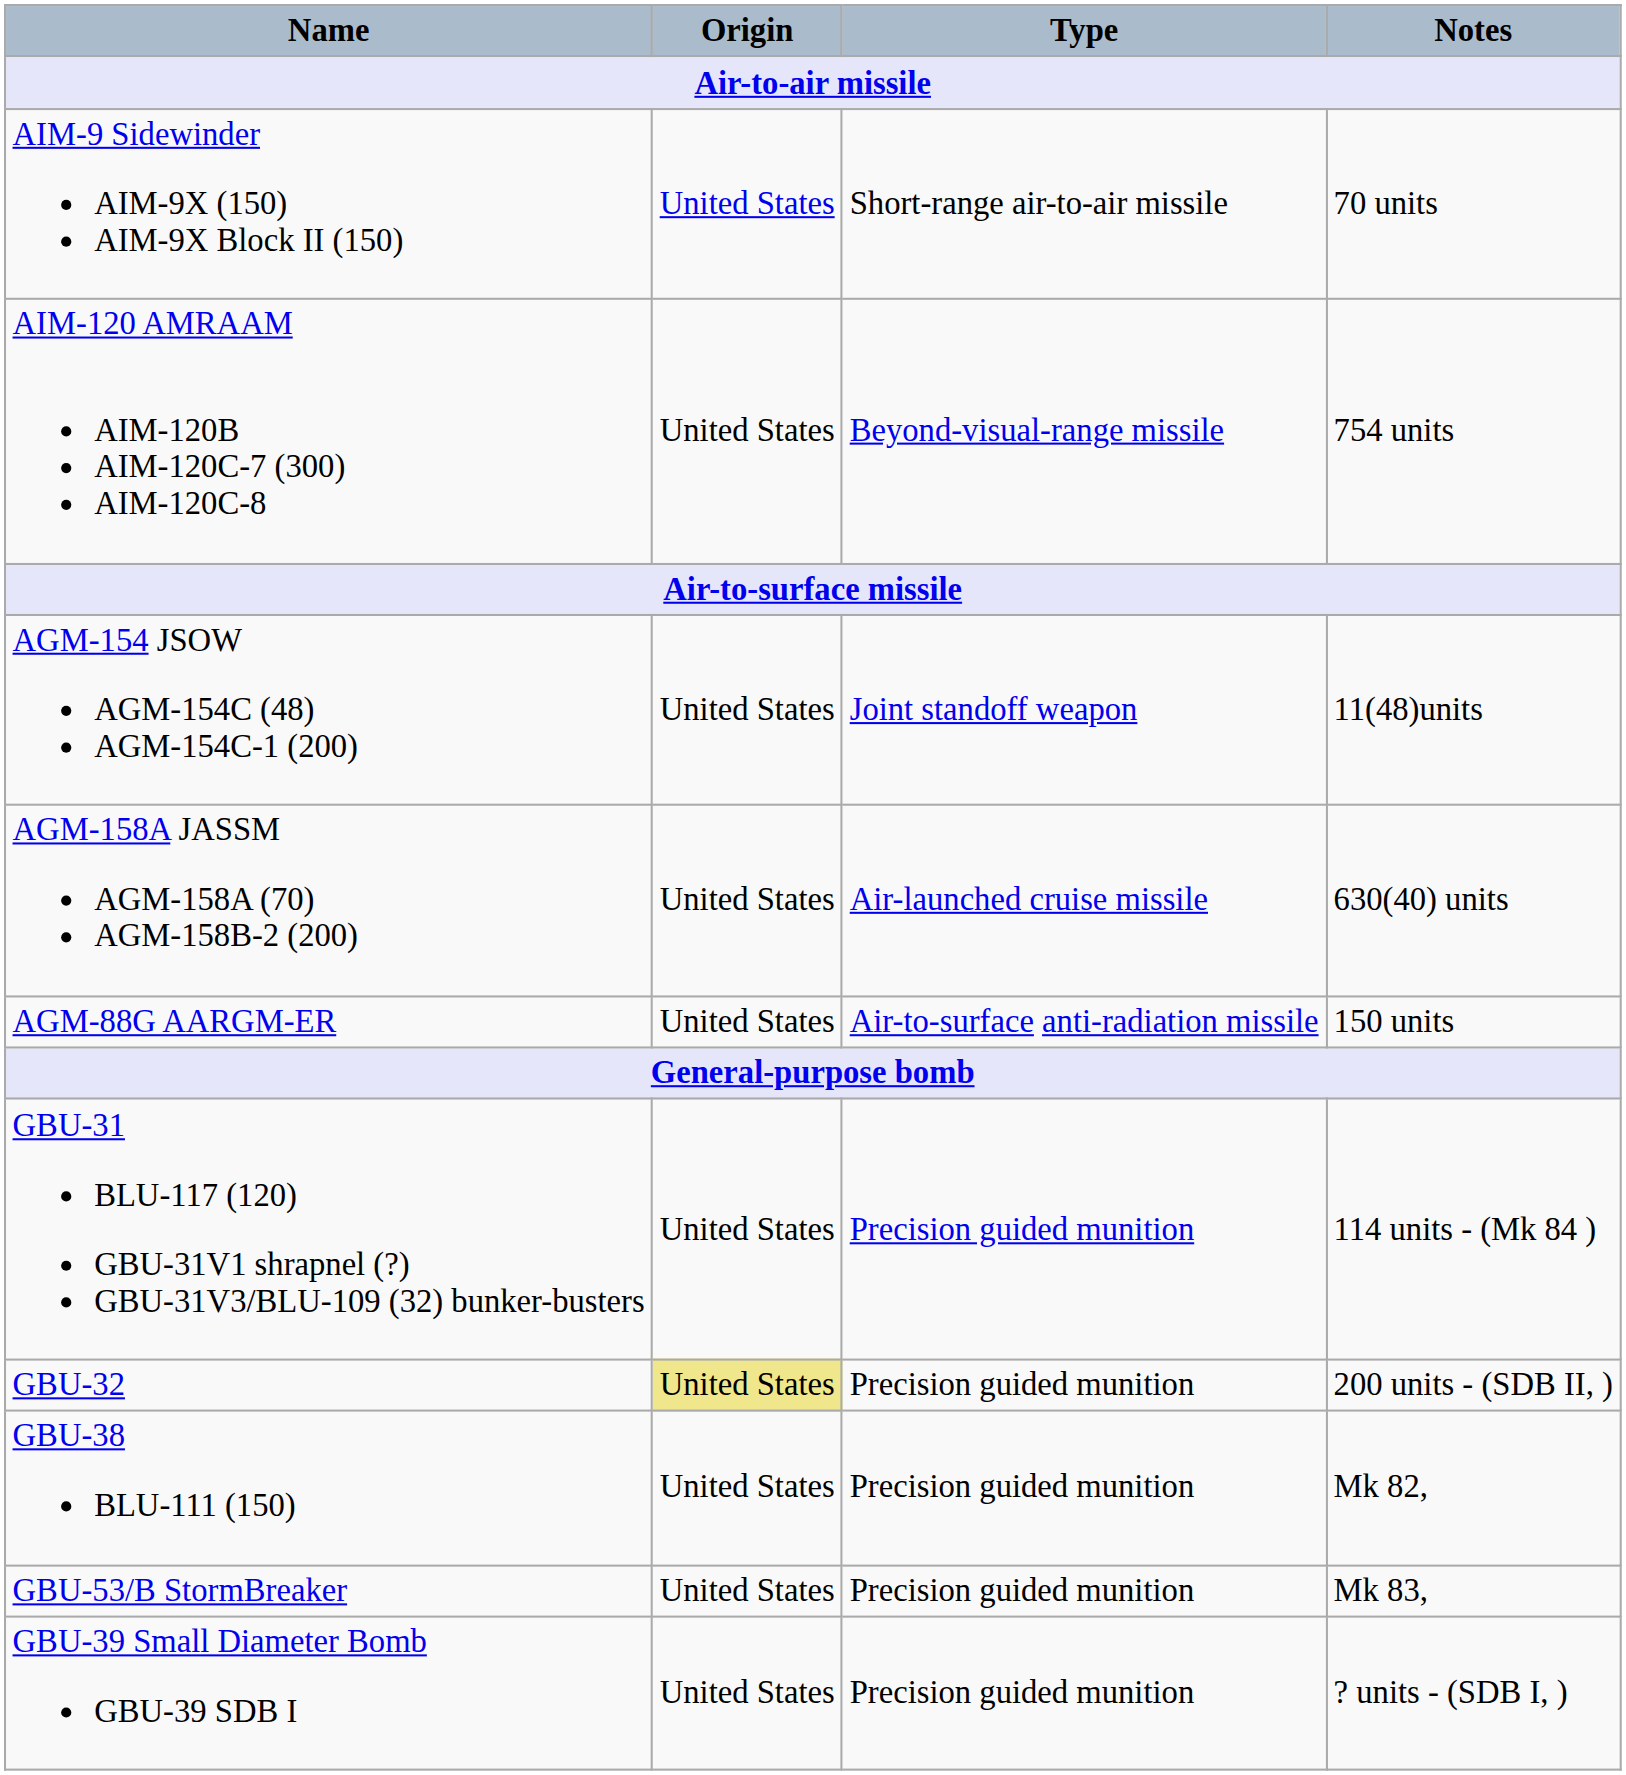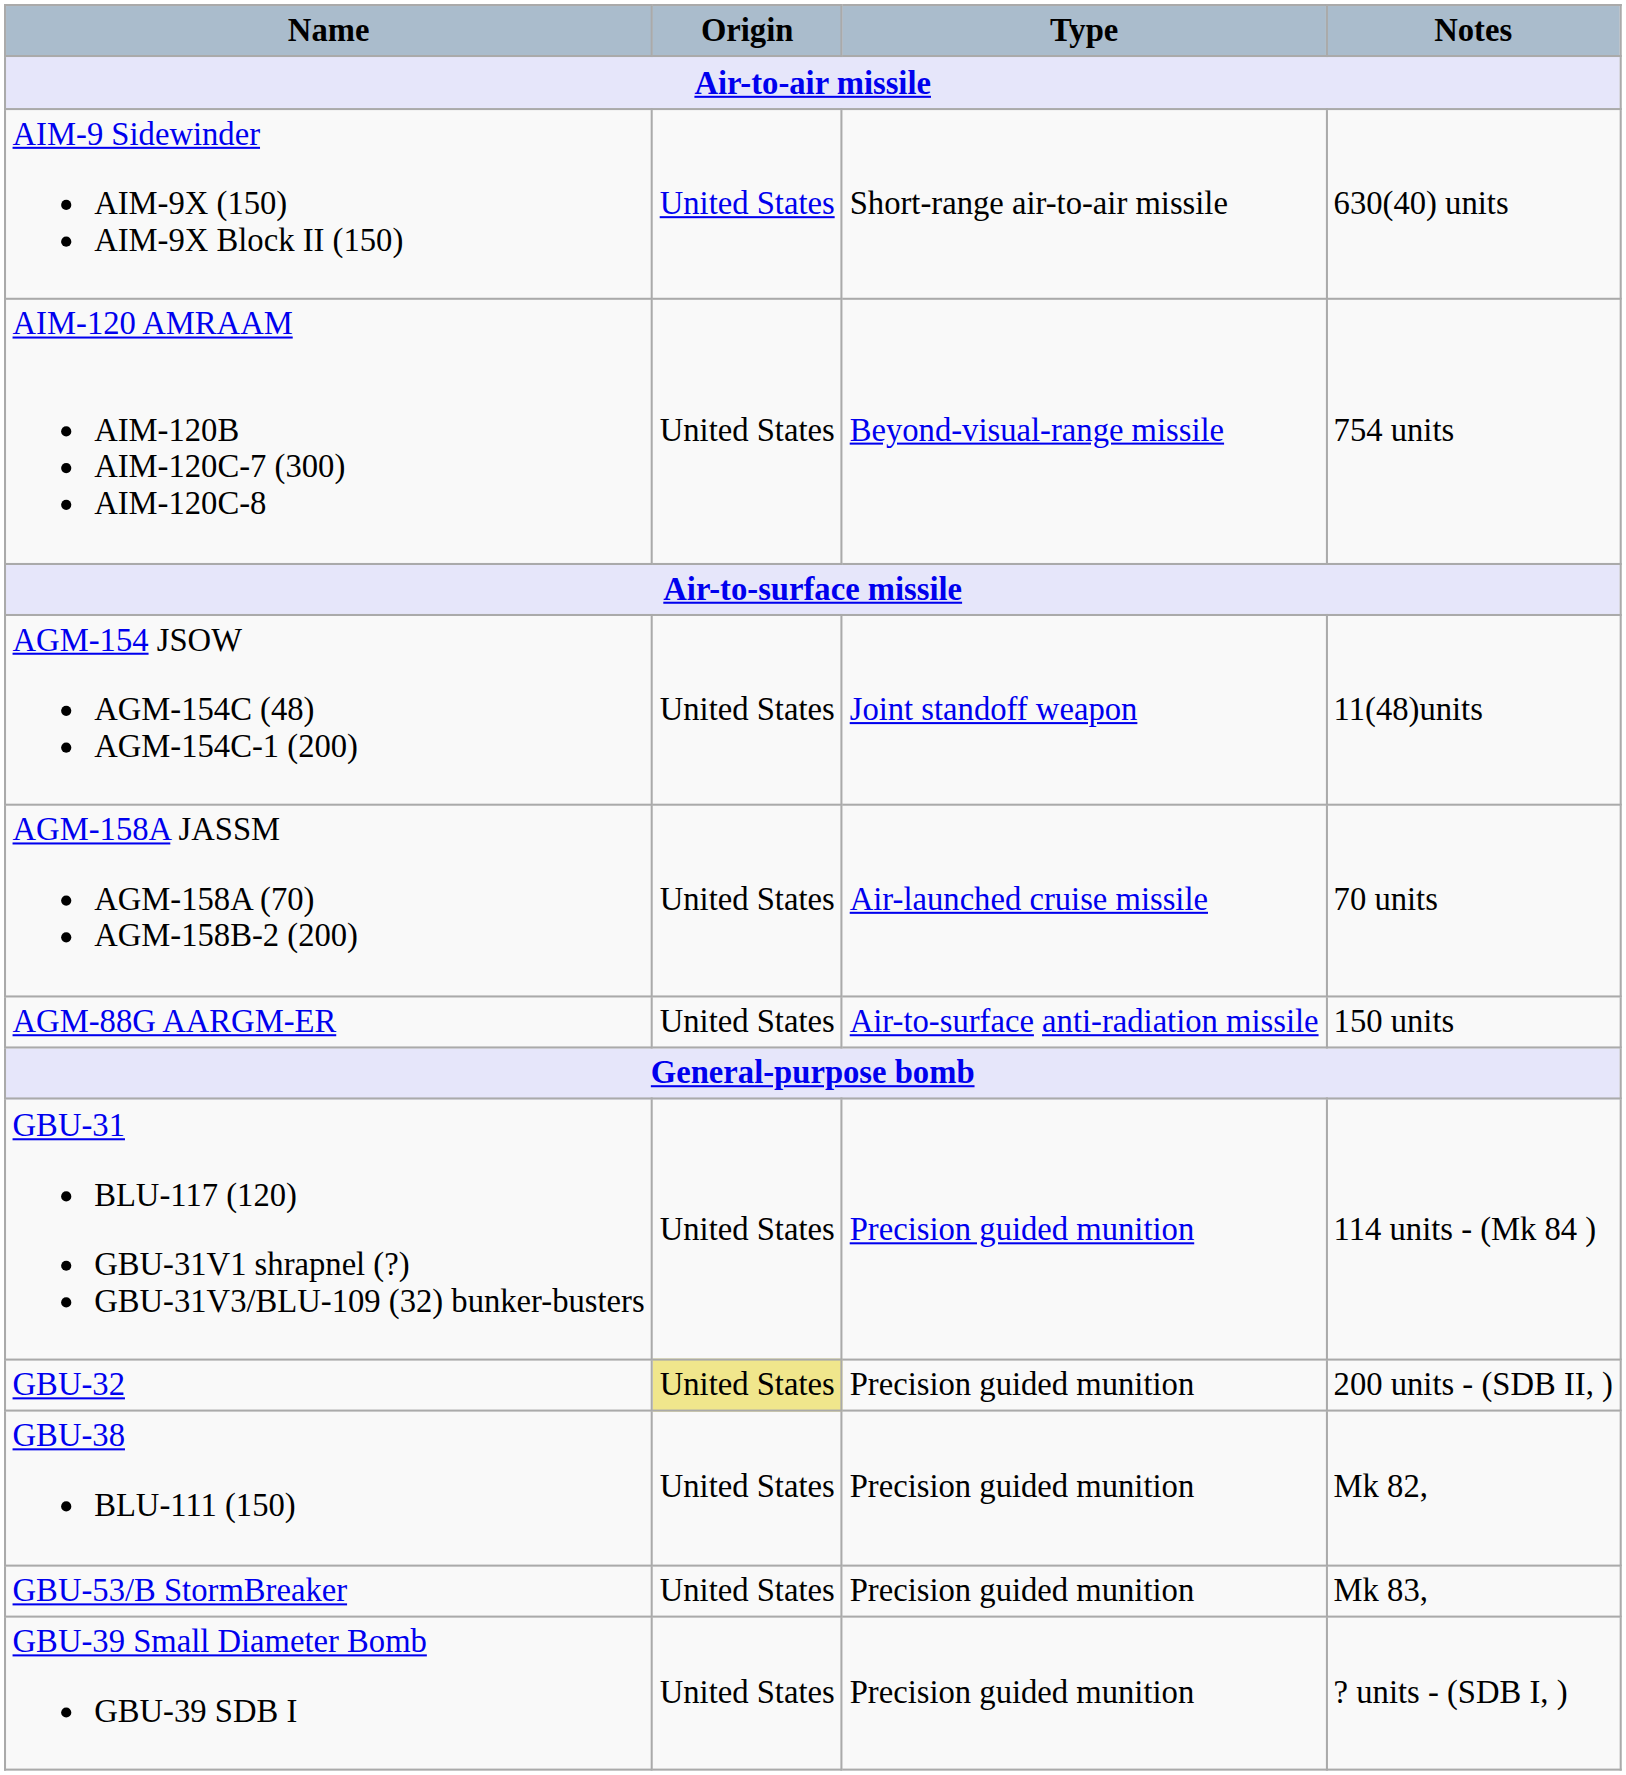AIM-9 Sidewinder AIM-9X (150) AIM-9X Block II (150) | Notes: 70 units -> 630(40) units
AGM-158A JASSM AGM-158A (70) AGM-158B-2 (200) | Notes: 630(40) units -> 70 units
